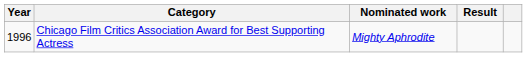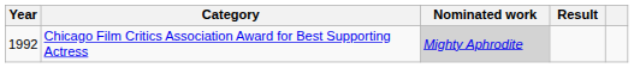row 2 | Year: 1996 -> 1992
row 2 | Nominated work: no background -> lightgrey background
